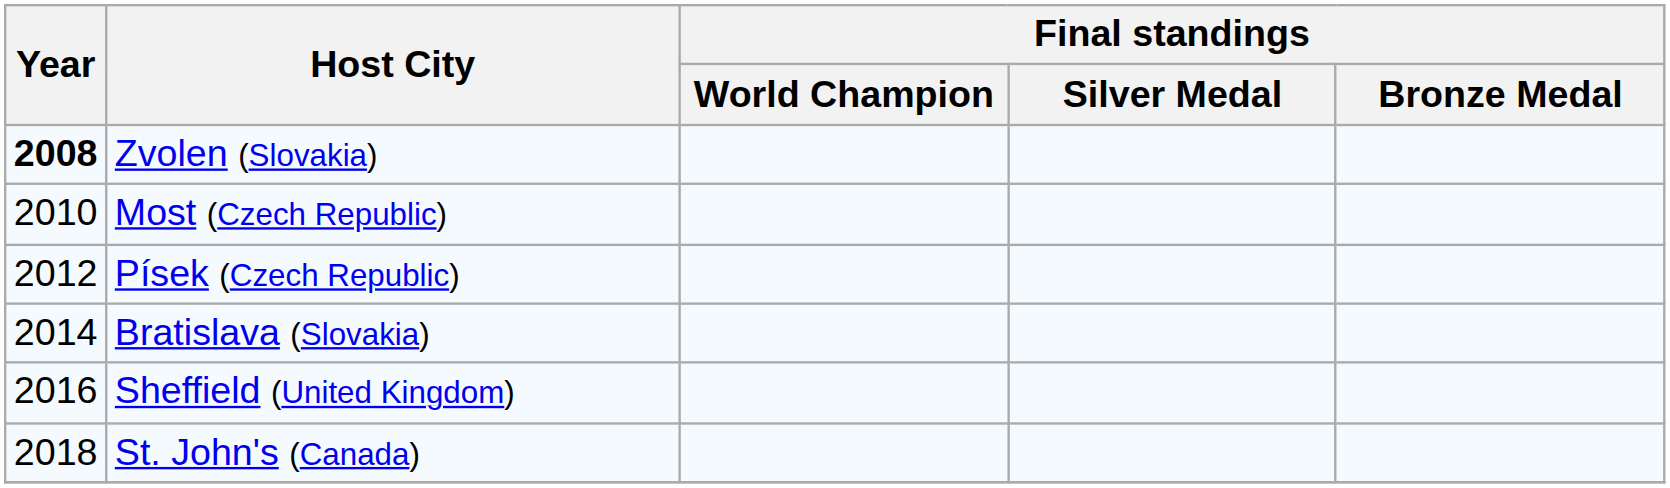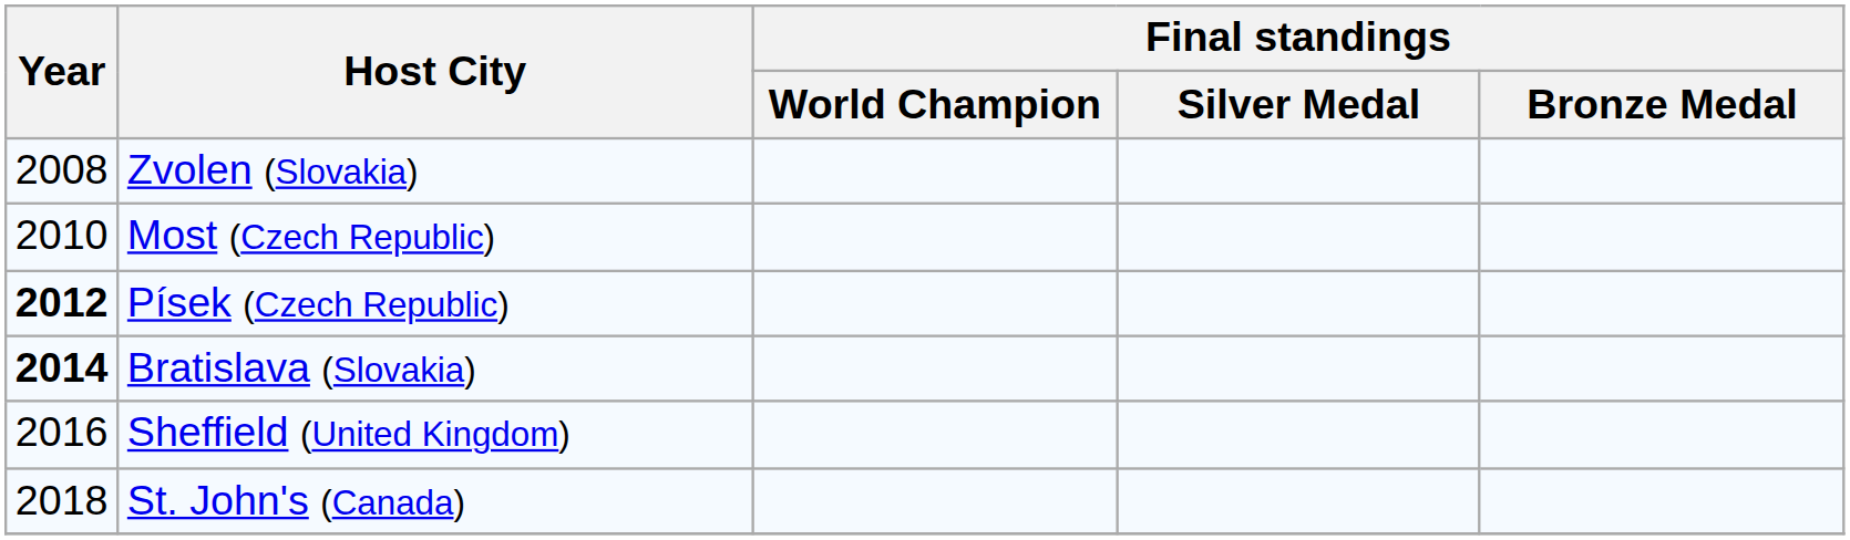Zvolen (Slovakia) | Year: bold -> normal
Písek (Czech Republic) | Year: normal -> bold
Bratislava (Slovakia) | Year: normal -> bold
